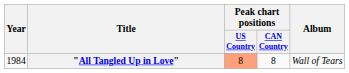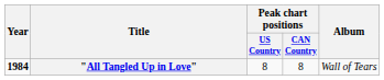row 3 | Year: normal -> bold
row 3 | Peak chart positions / US Country: lightsalmon background -> no background
